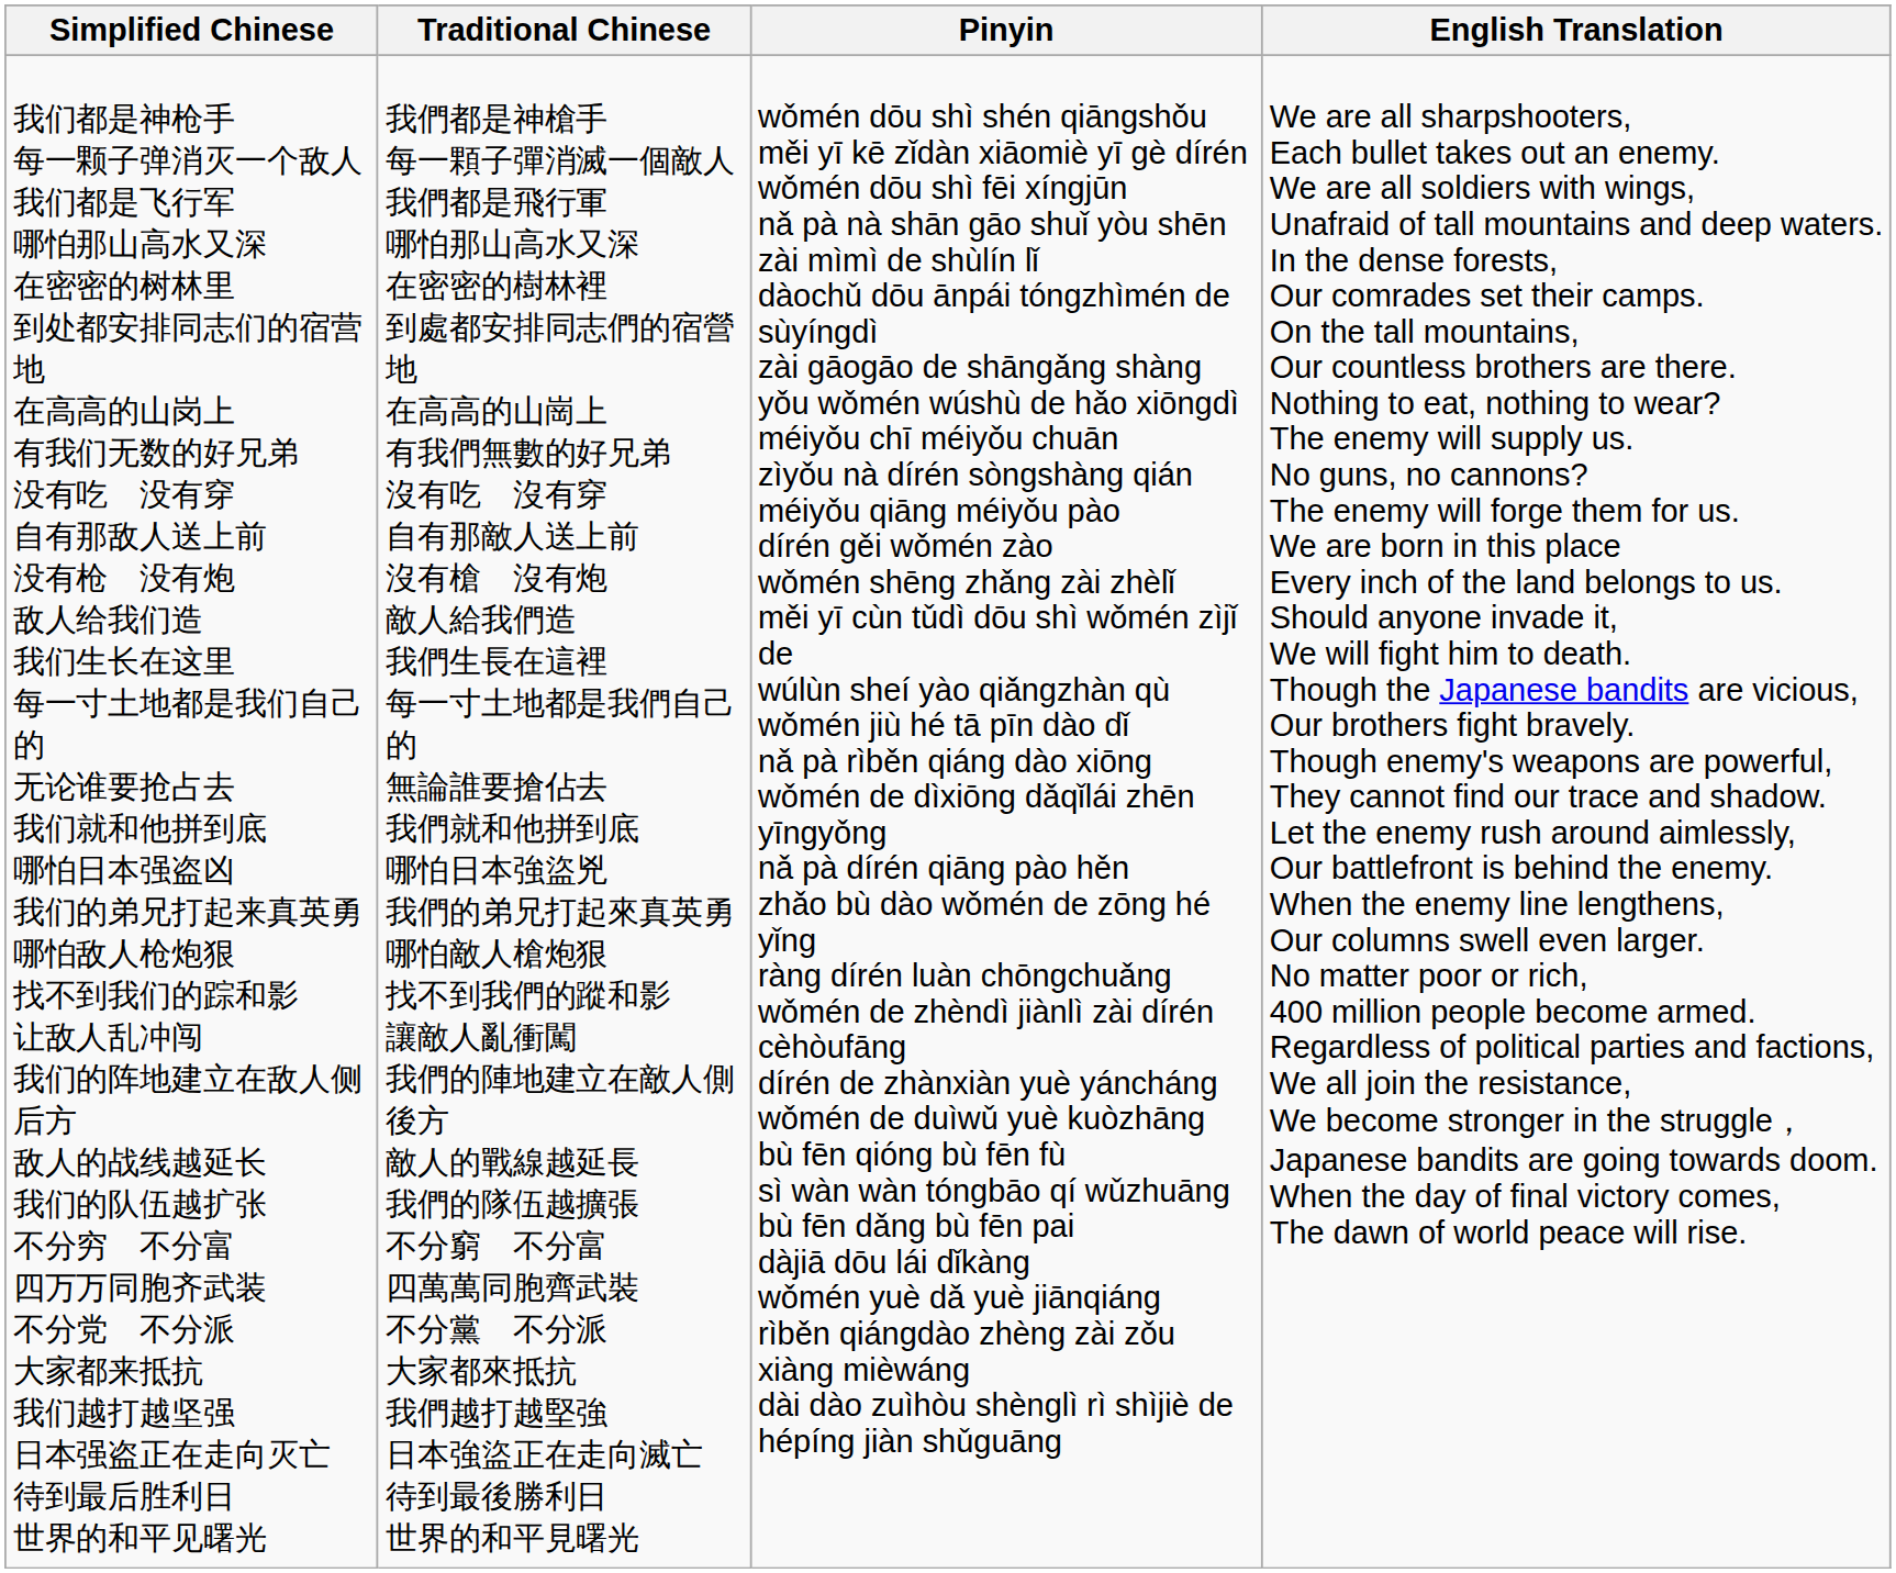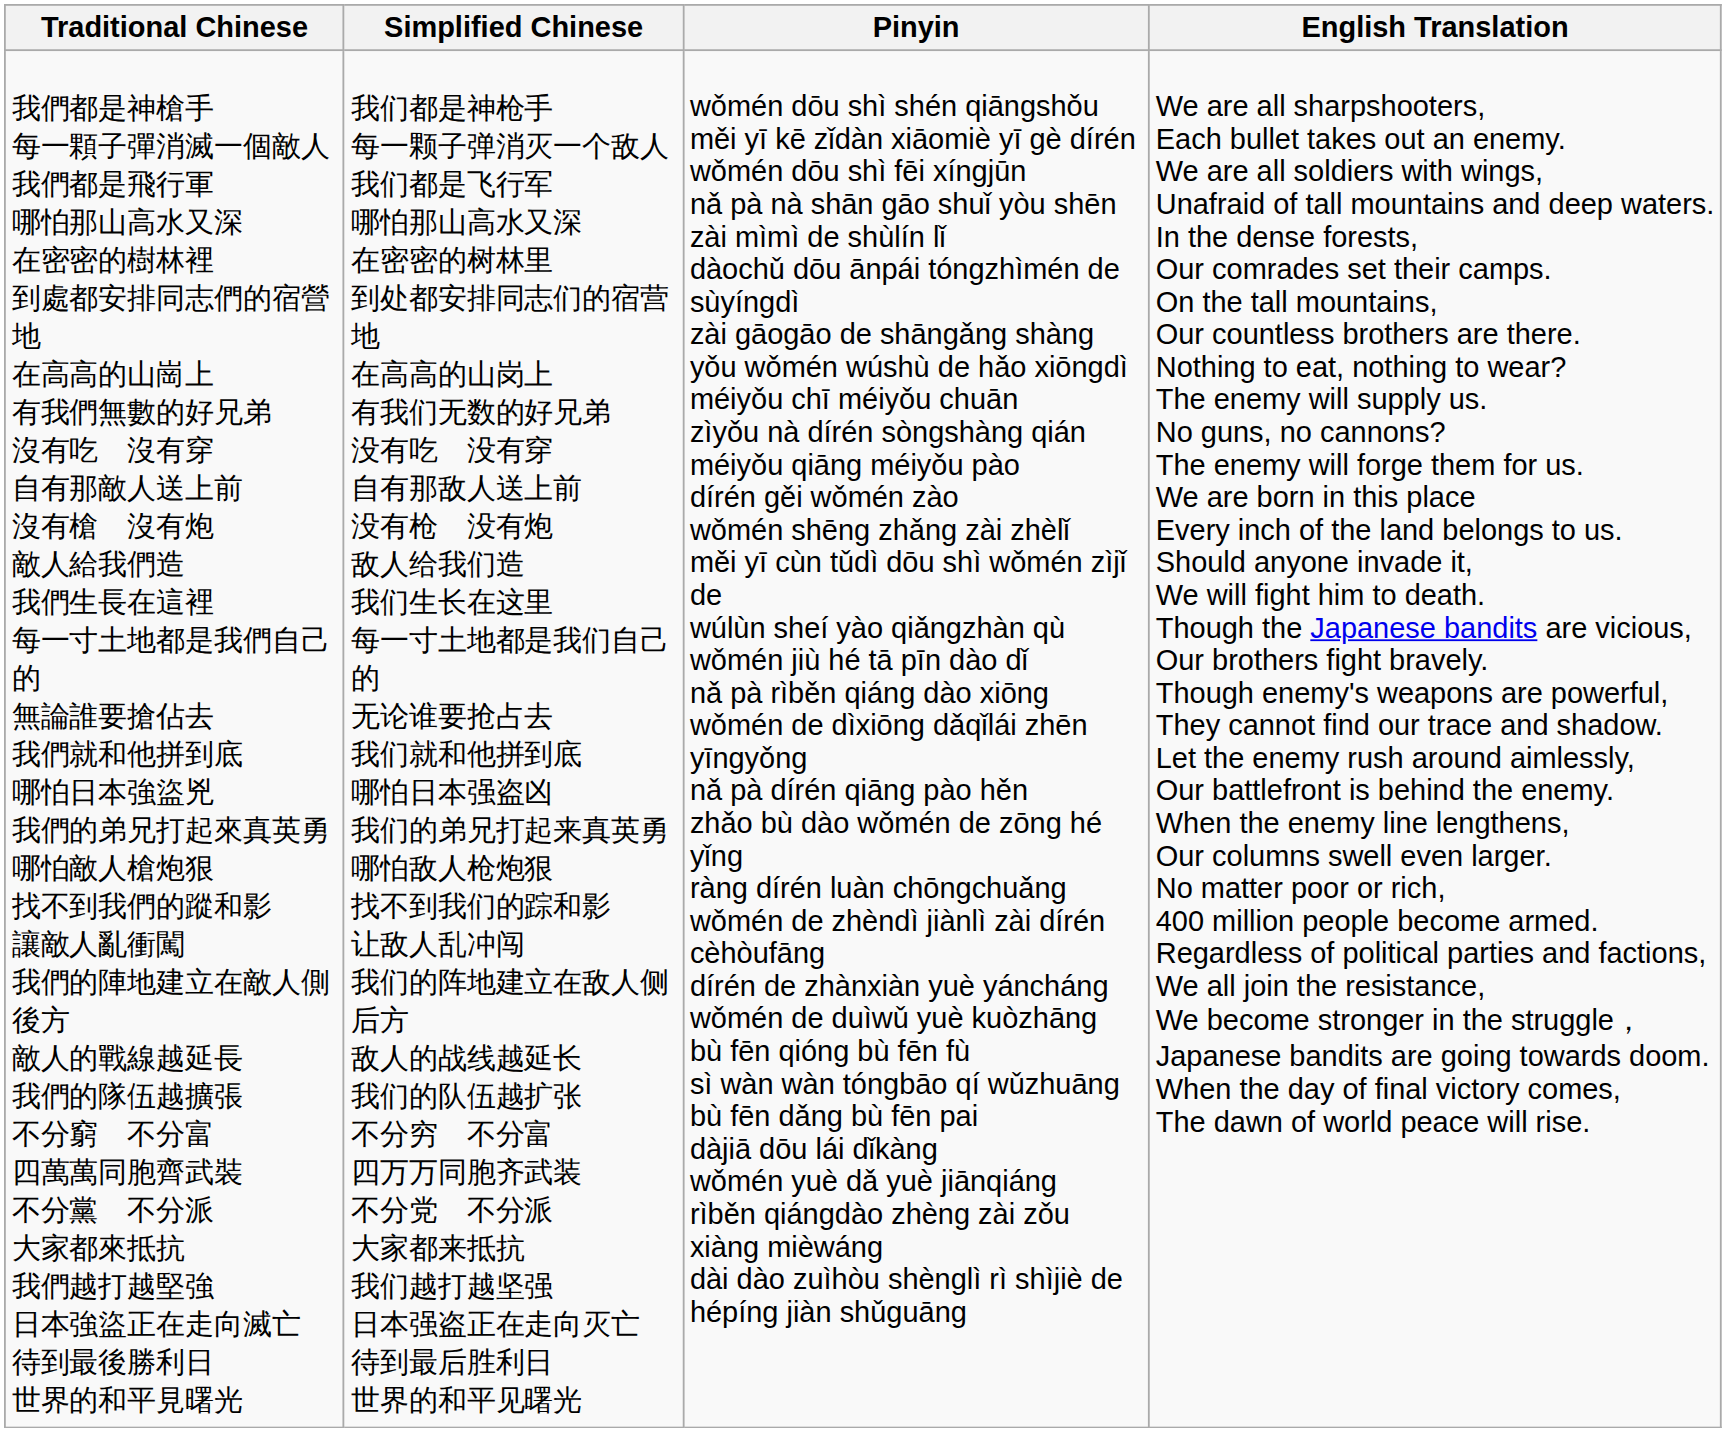columns swapped: Simplified Chinese <-> Traditional Chinese
